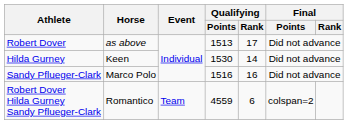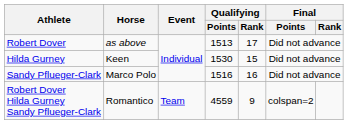Hilda Gurney | Qualifying / Rank: 14 -> 15
Robert Dover Hilda Gurney Sandy Pflueger-Clark | Qualifying / Rank: 6 -> 9
